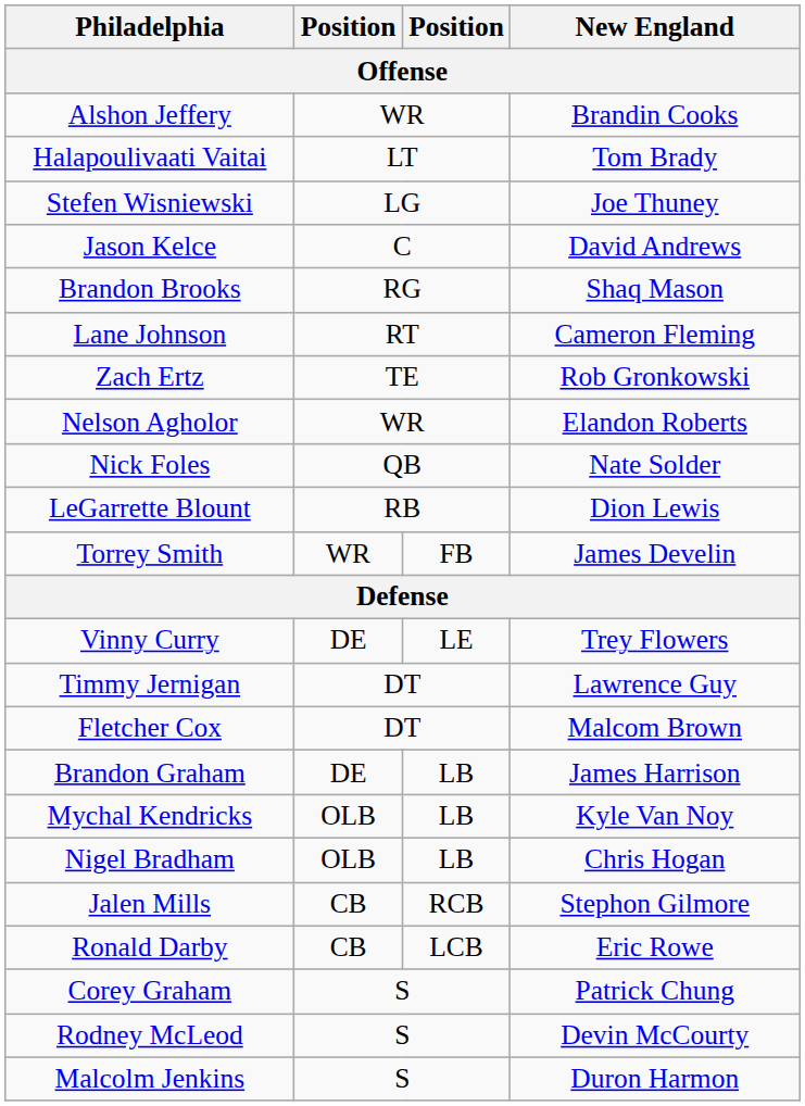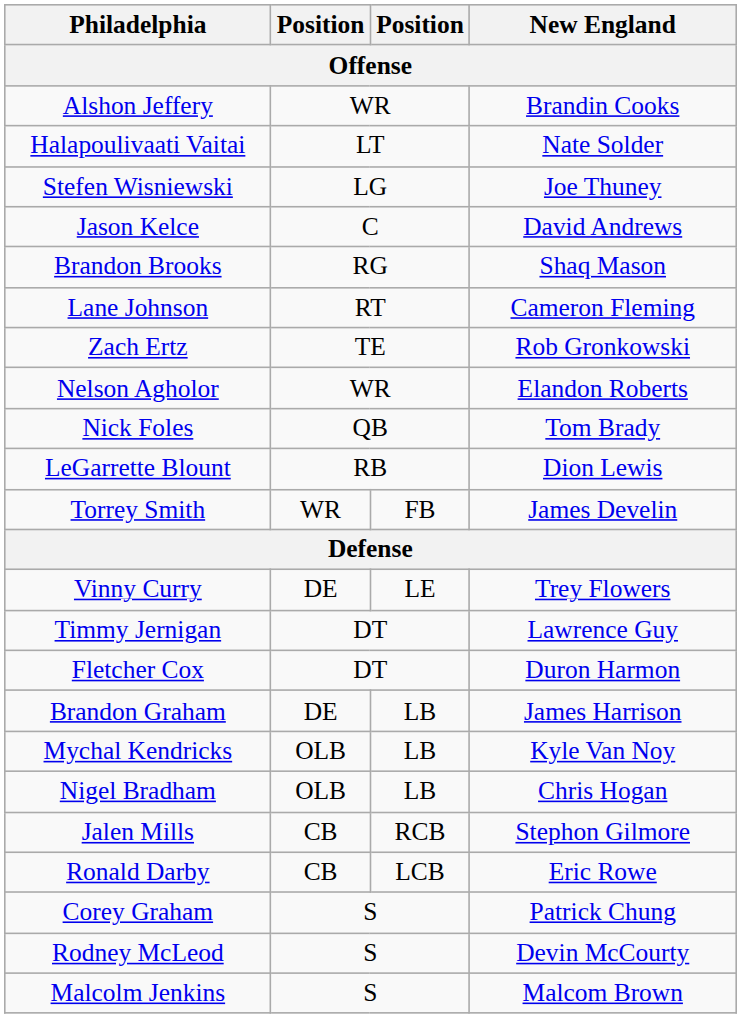Halapoulivaati Vaitai | New England: Tom Brady -> Nate Solder
Nick Foles | New England: Nate Solder -> Tom Brady
Fletcher Cox | New England: Malcom Brown -> Duron Harmon
Malcolm Jenkins | New England: Duron Harmon -> Malcom Brown
